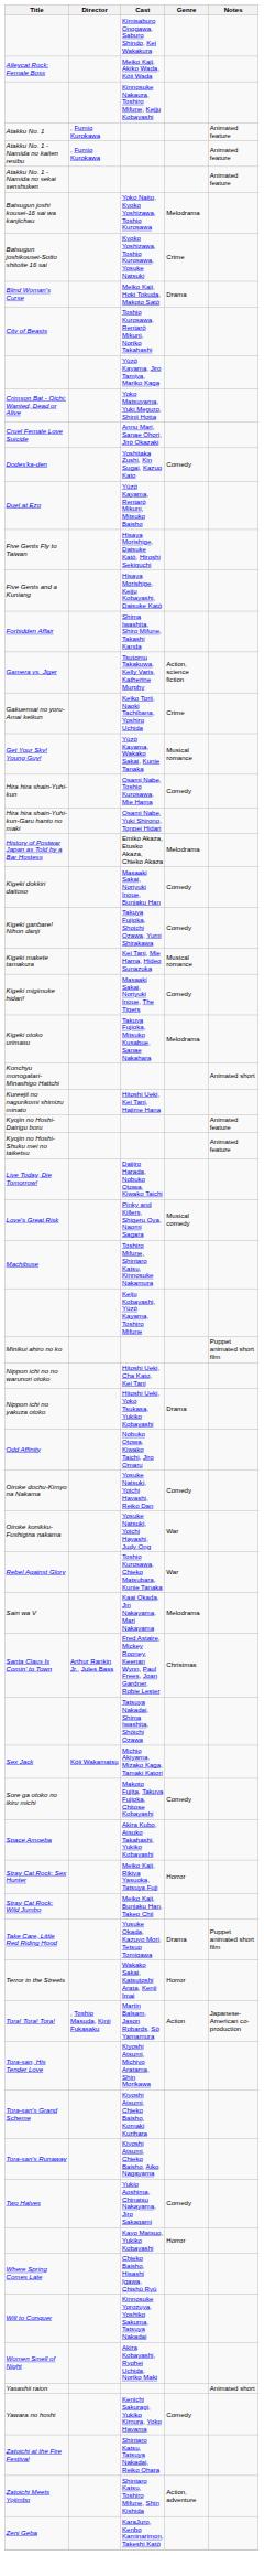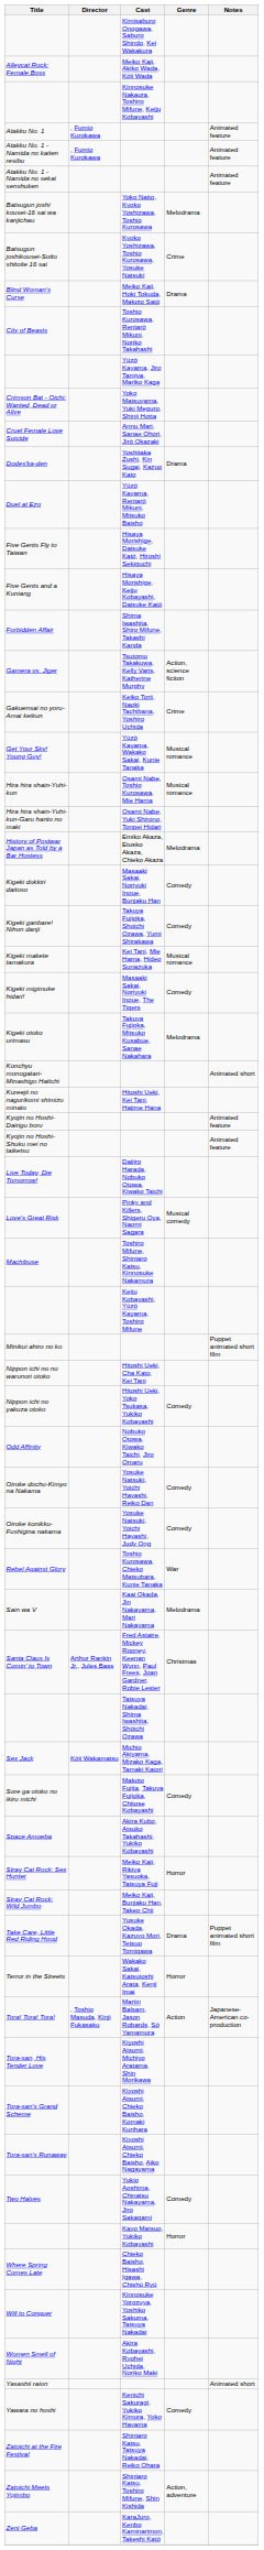Dodes'ka-den | Genre: Comedy -> Drama
Hira hira shain-Yuhi-kun | Genre: Comedy -> Musical romance
Nippon ichi no yakuza otoko | Genre: Drama -> Comedy
Oiroke konikku-Fushigina nakama | Genre: War -> Comedy
